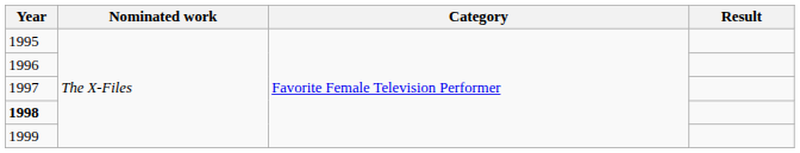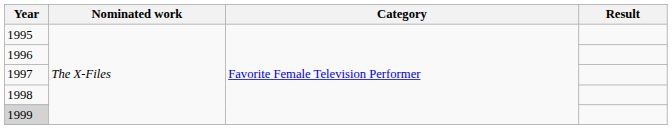1998 | Year: bold -> normal
1999 | Year: no background -> lightgrey background
